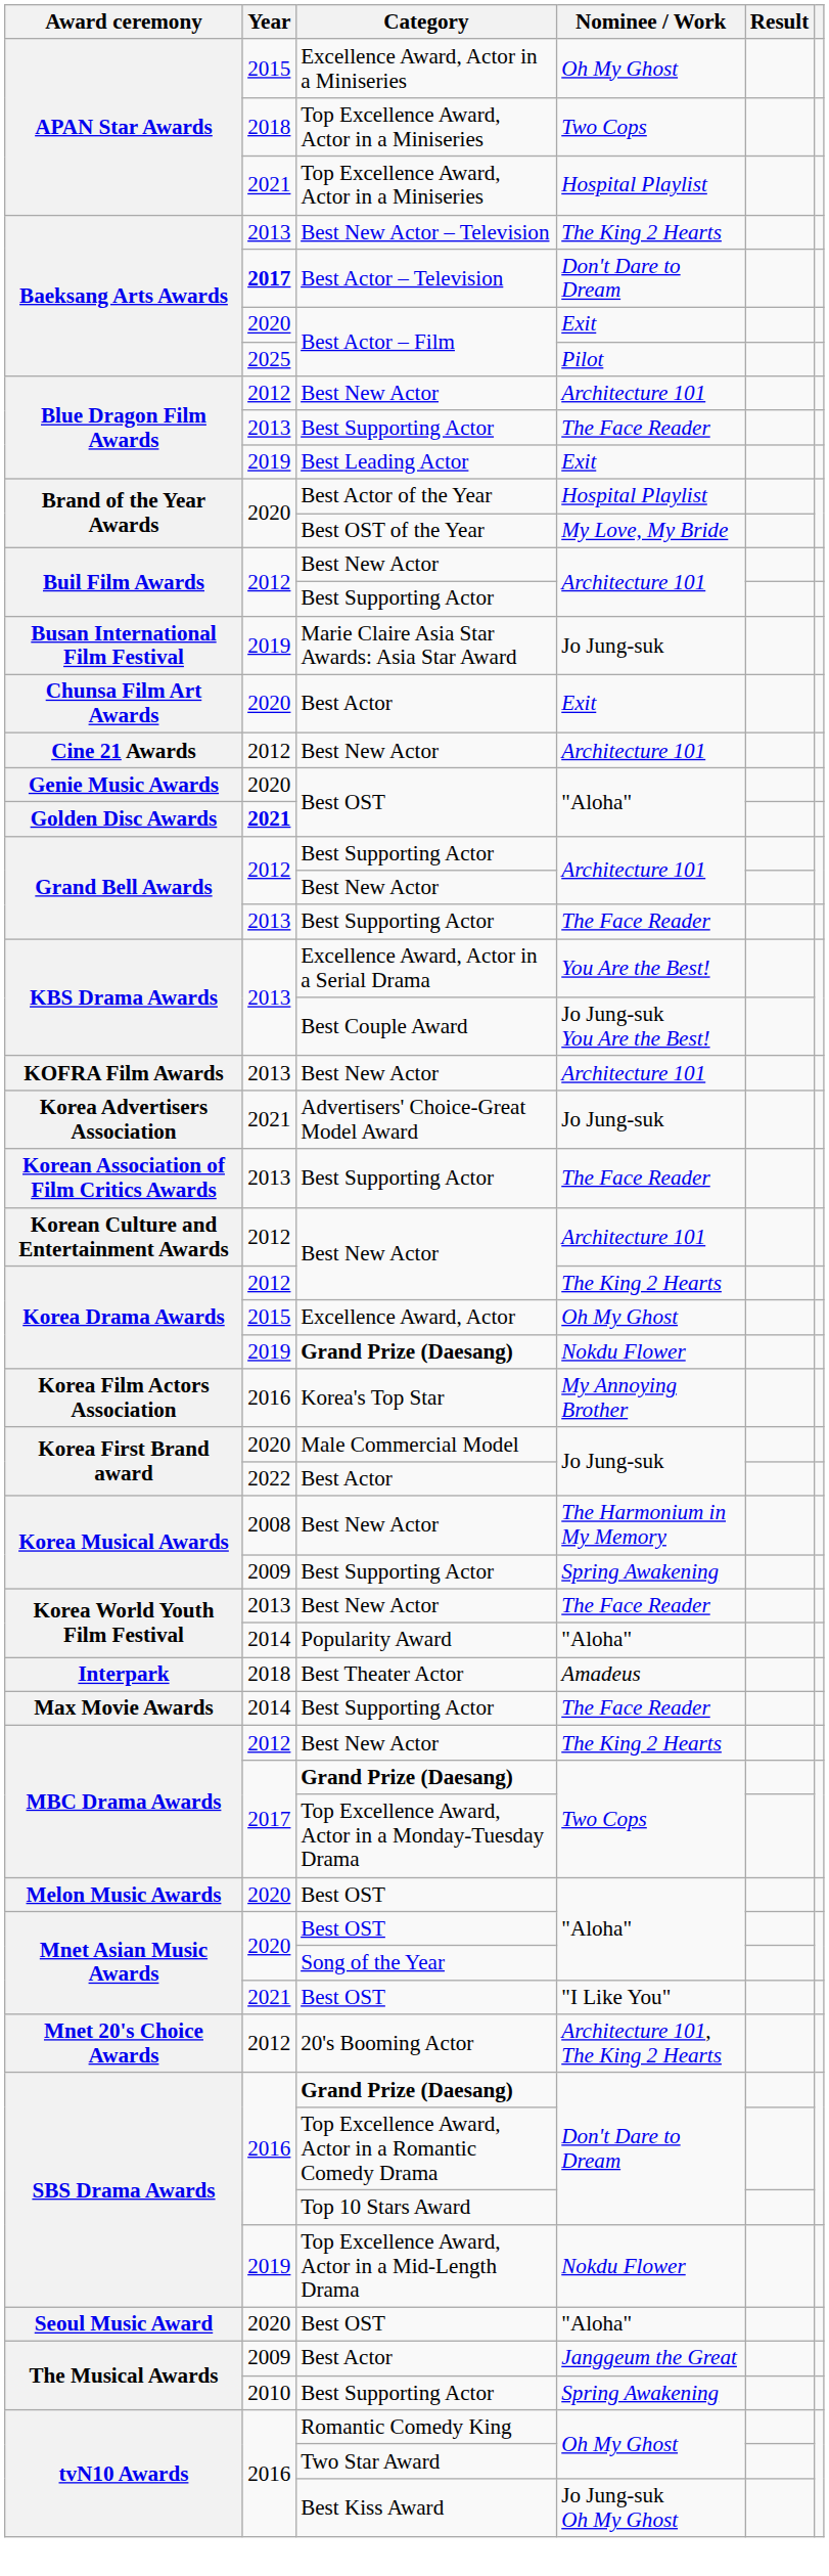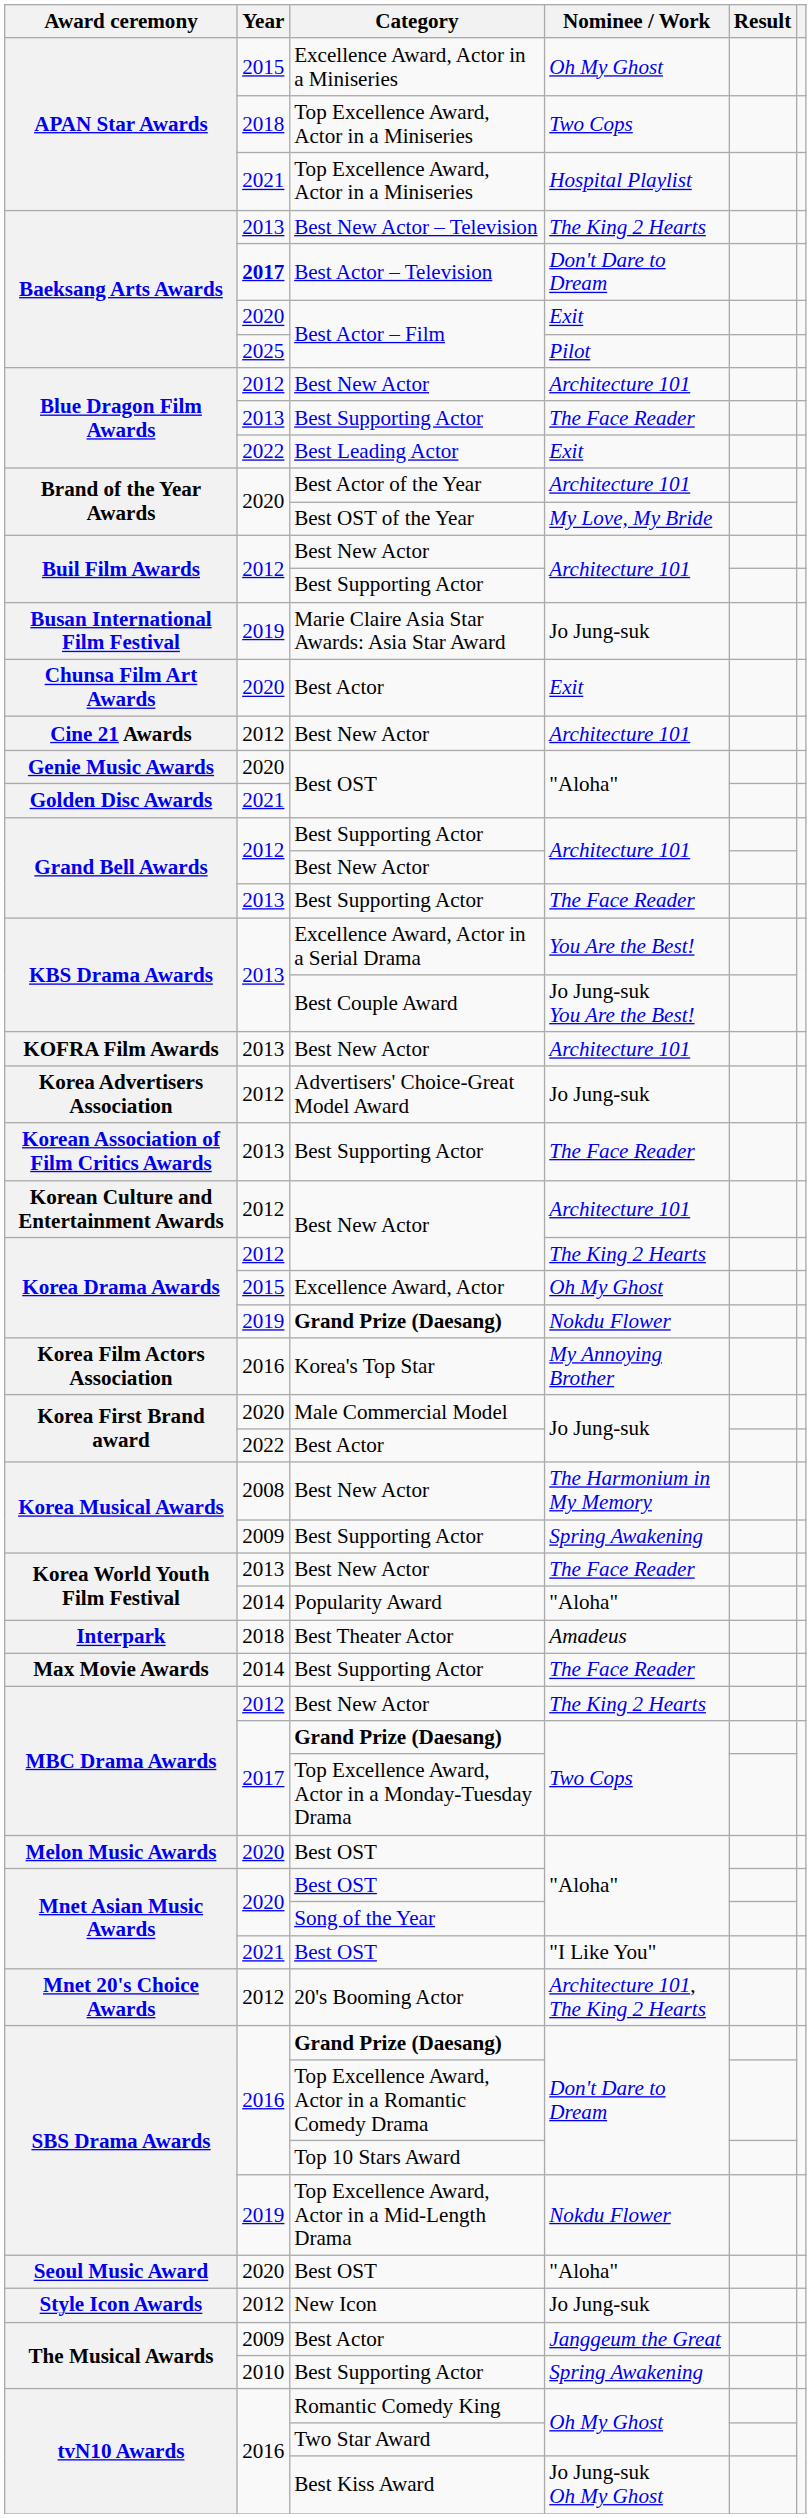Blue Dragon Film Awards / Best Leading Actor | Year: 2019 -> 2022
Brand of the Year Awards / Best Actor of the Year | Nominee / Work: Hospital Playlist -> Architecture 101
Golden Disc Awards | Year: bold -> normal
Korea Advertisers Association | Year: 2021 -> 2012
+ row: Style Icon Awards | 2012 | New Icon | Jo Jung-suk
